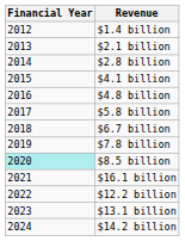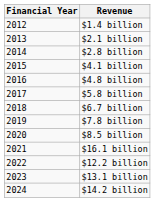$8.5 billion | Financial Year: paleturquoise background -> no background
